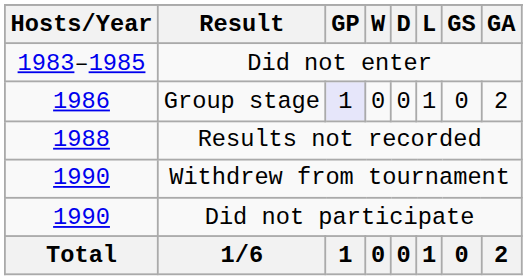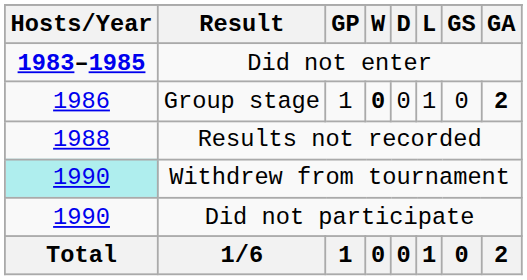Did not enter | Hosts/Year: normal -> bold
Group stage | GP: lavender background -> no background
Group stage | W: normal -> bold
Group stage | GA: normal -> bold
Withdrew from tournament | Hosts/Year: no background -> paleturquoise background
